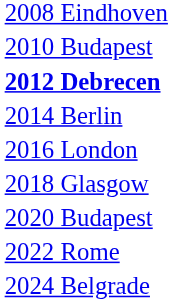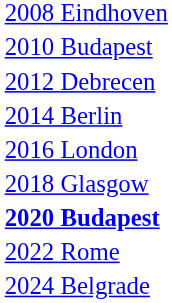2012 Debrecen | column 1: bold -> normal
2020 Budapest | column 1: normal -> bold
